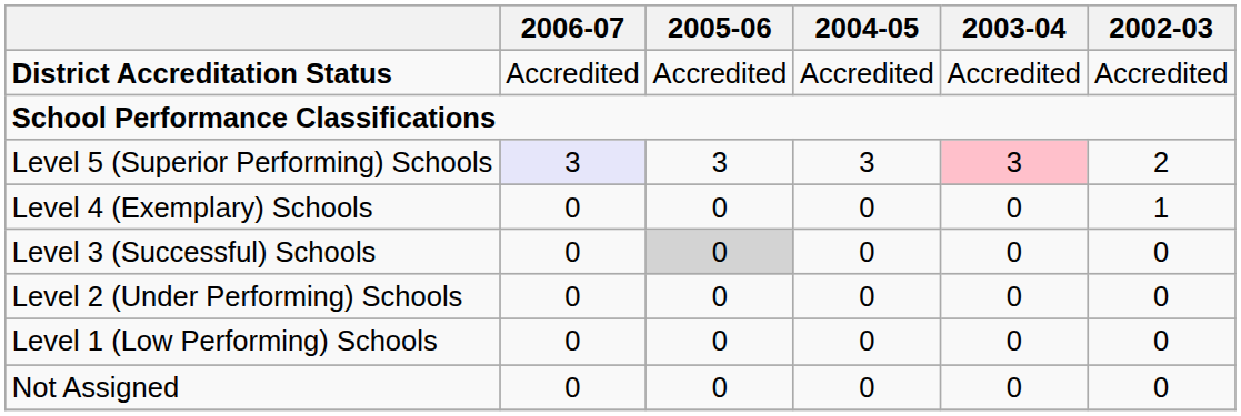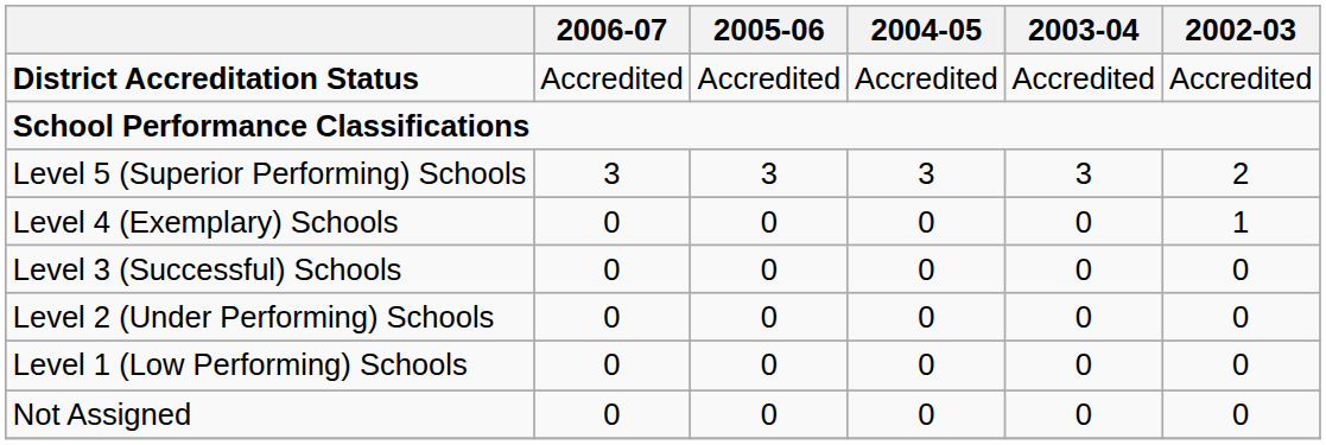Level 5 (Superior Performing) Schools | 2006-07: lavender background -> no background
Level 5 (Superior Performing) Schools | 2003-04: pink background -> no background
Level 3 (Successful) Schools | 2005-06: lightgrey background -> no background
